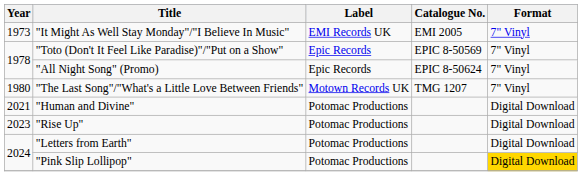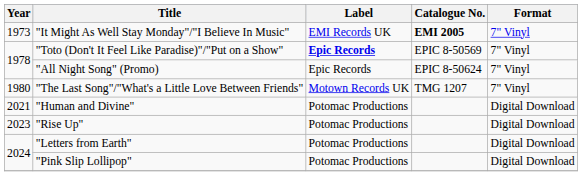"It Might As Well Stay Monday"/"I Believe In Music" | Catalogue No.: normal -> bold
"Toto (Don't It Feel Like Paradise)"/"Put on a Show" | Label: normal -> bold
"Pink Slip Lollipop" | Format: gold background -> no background
